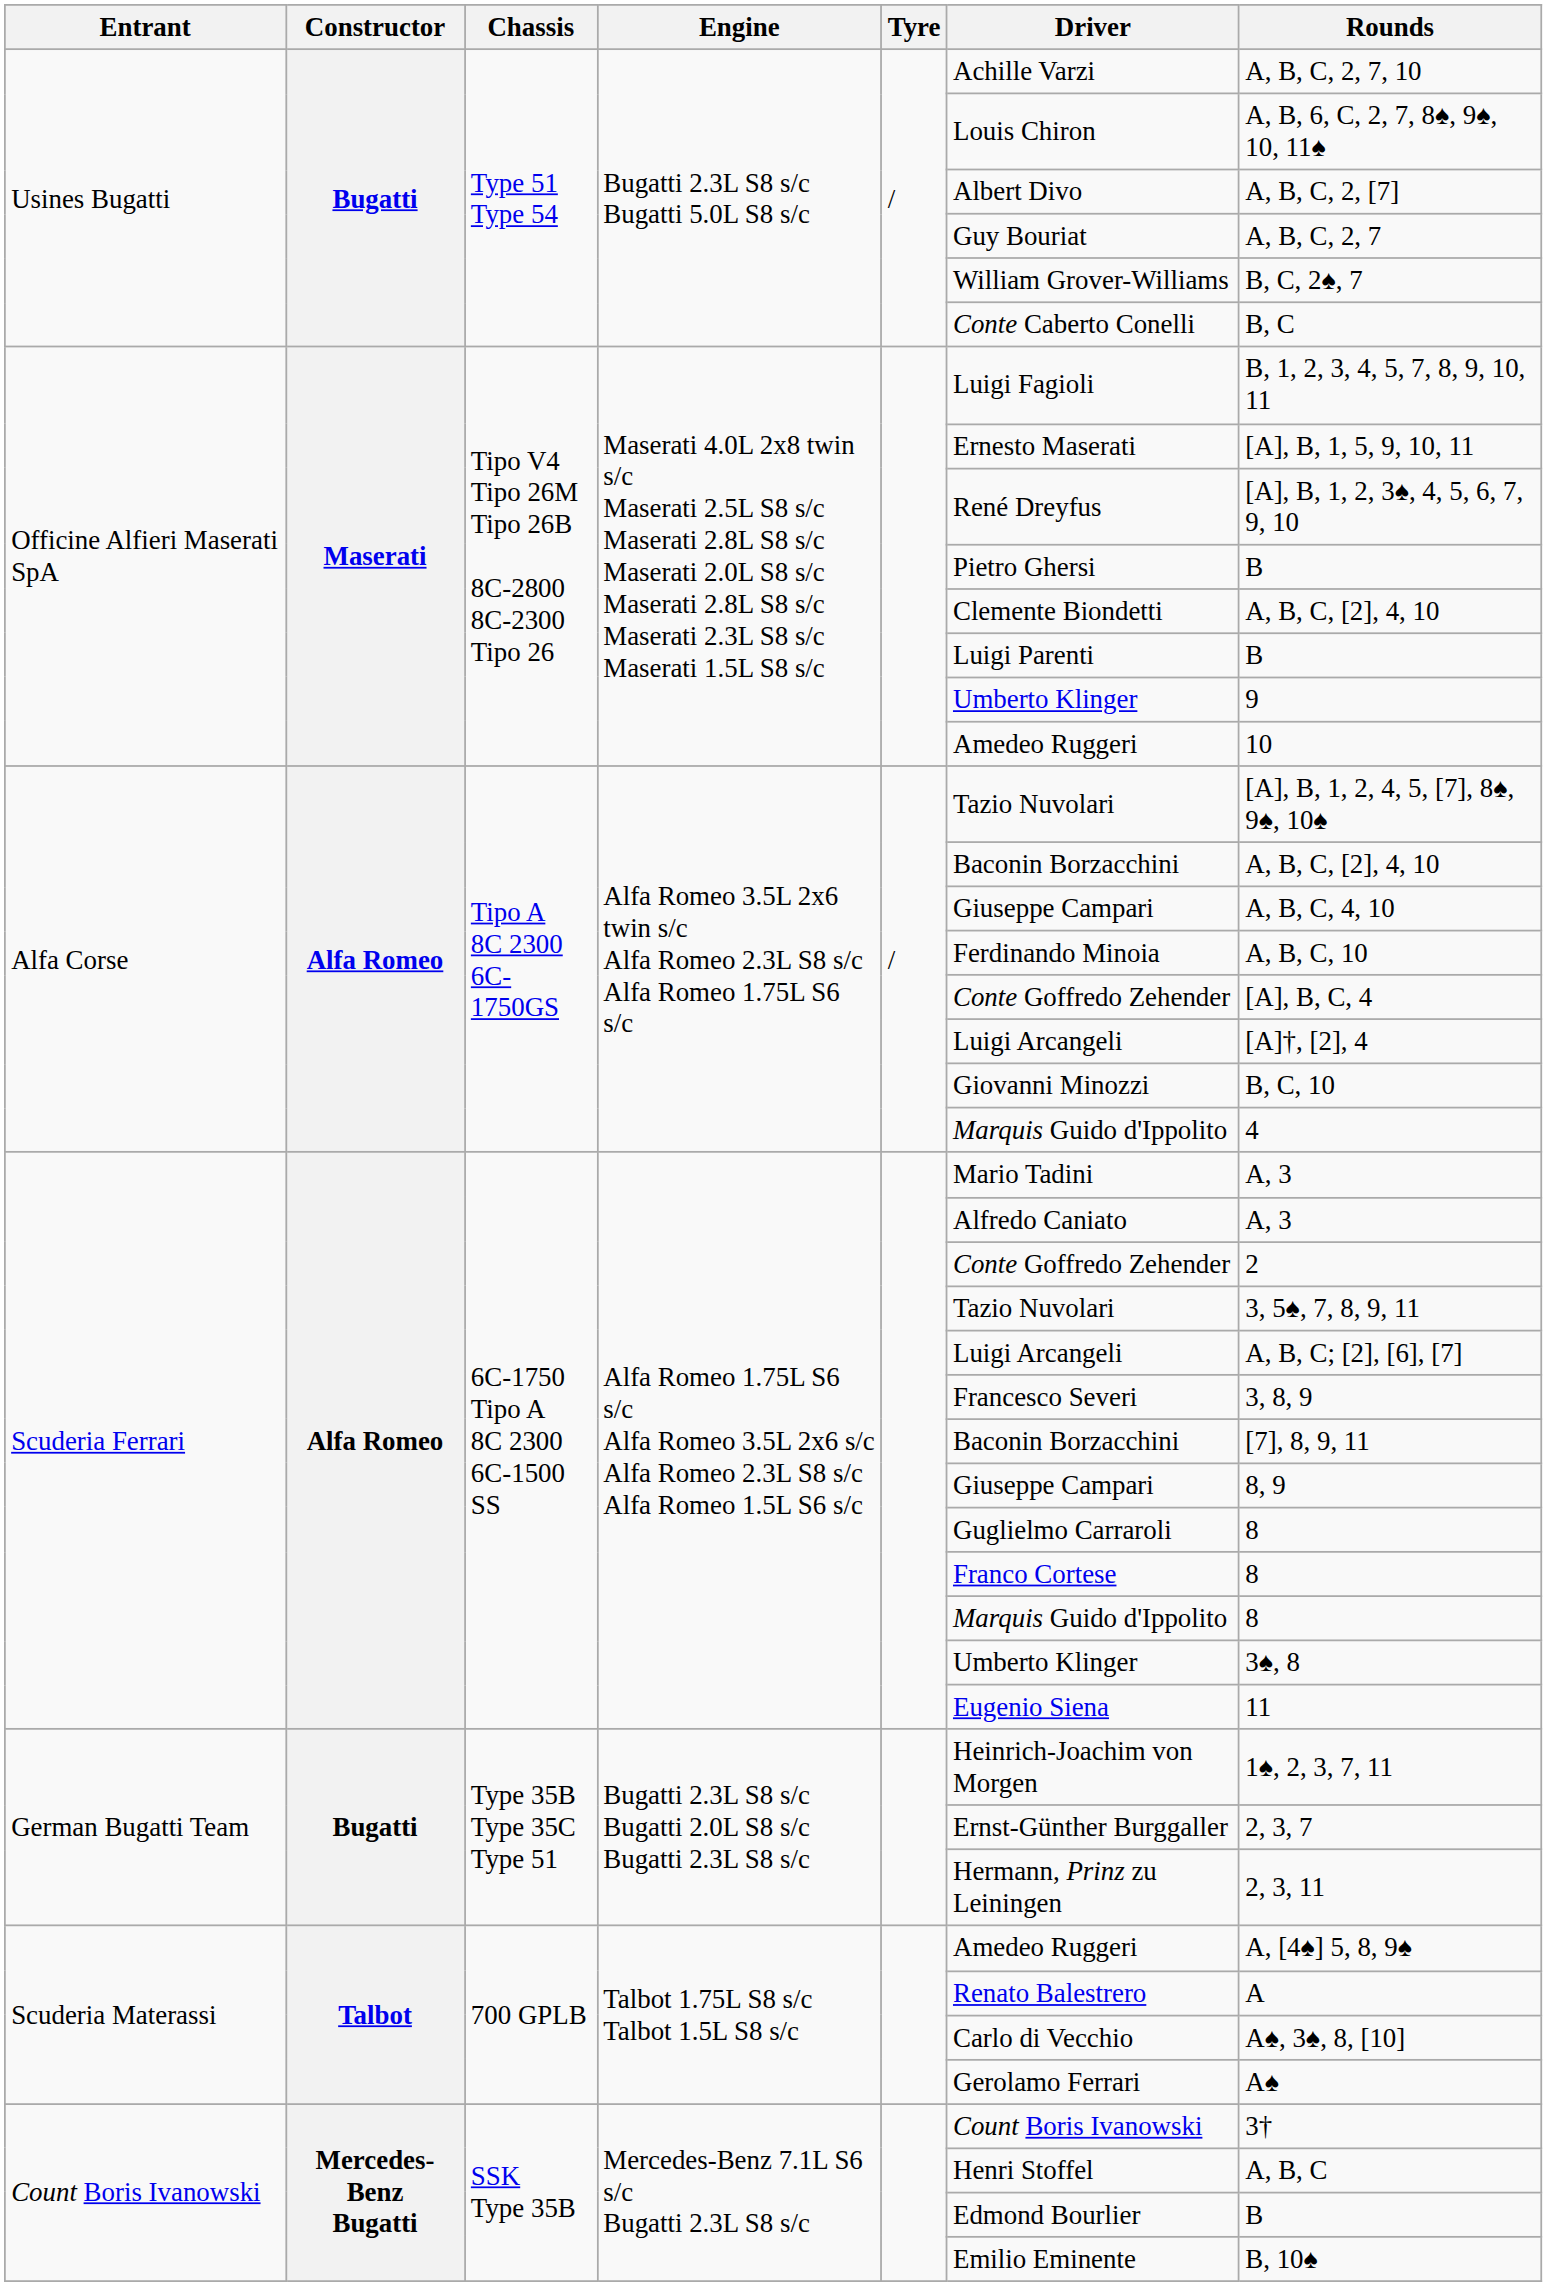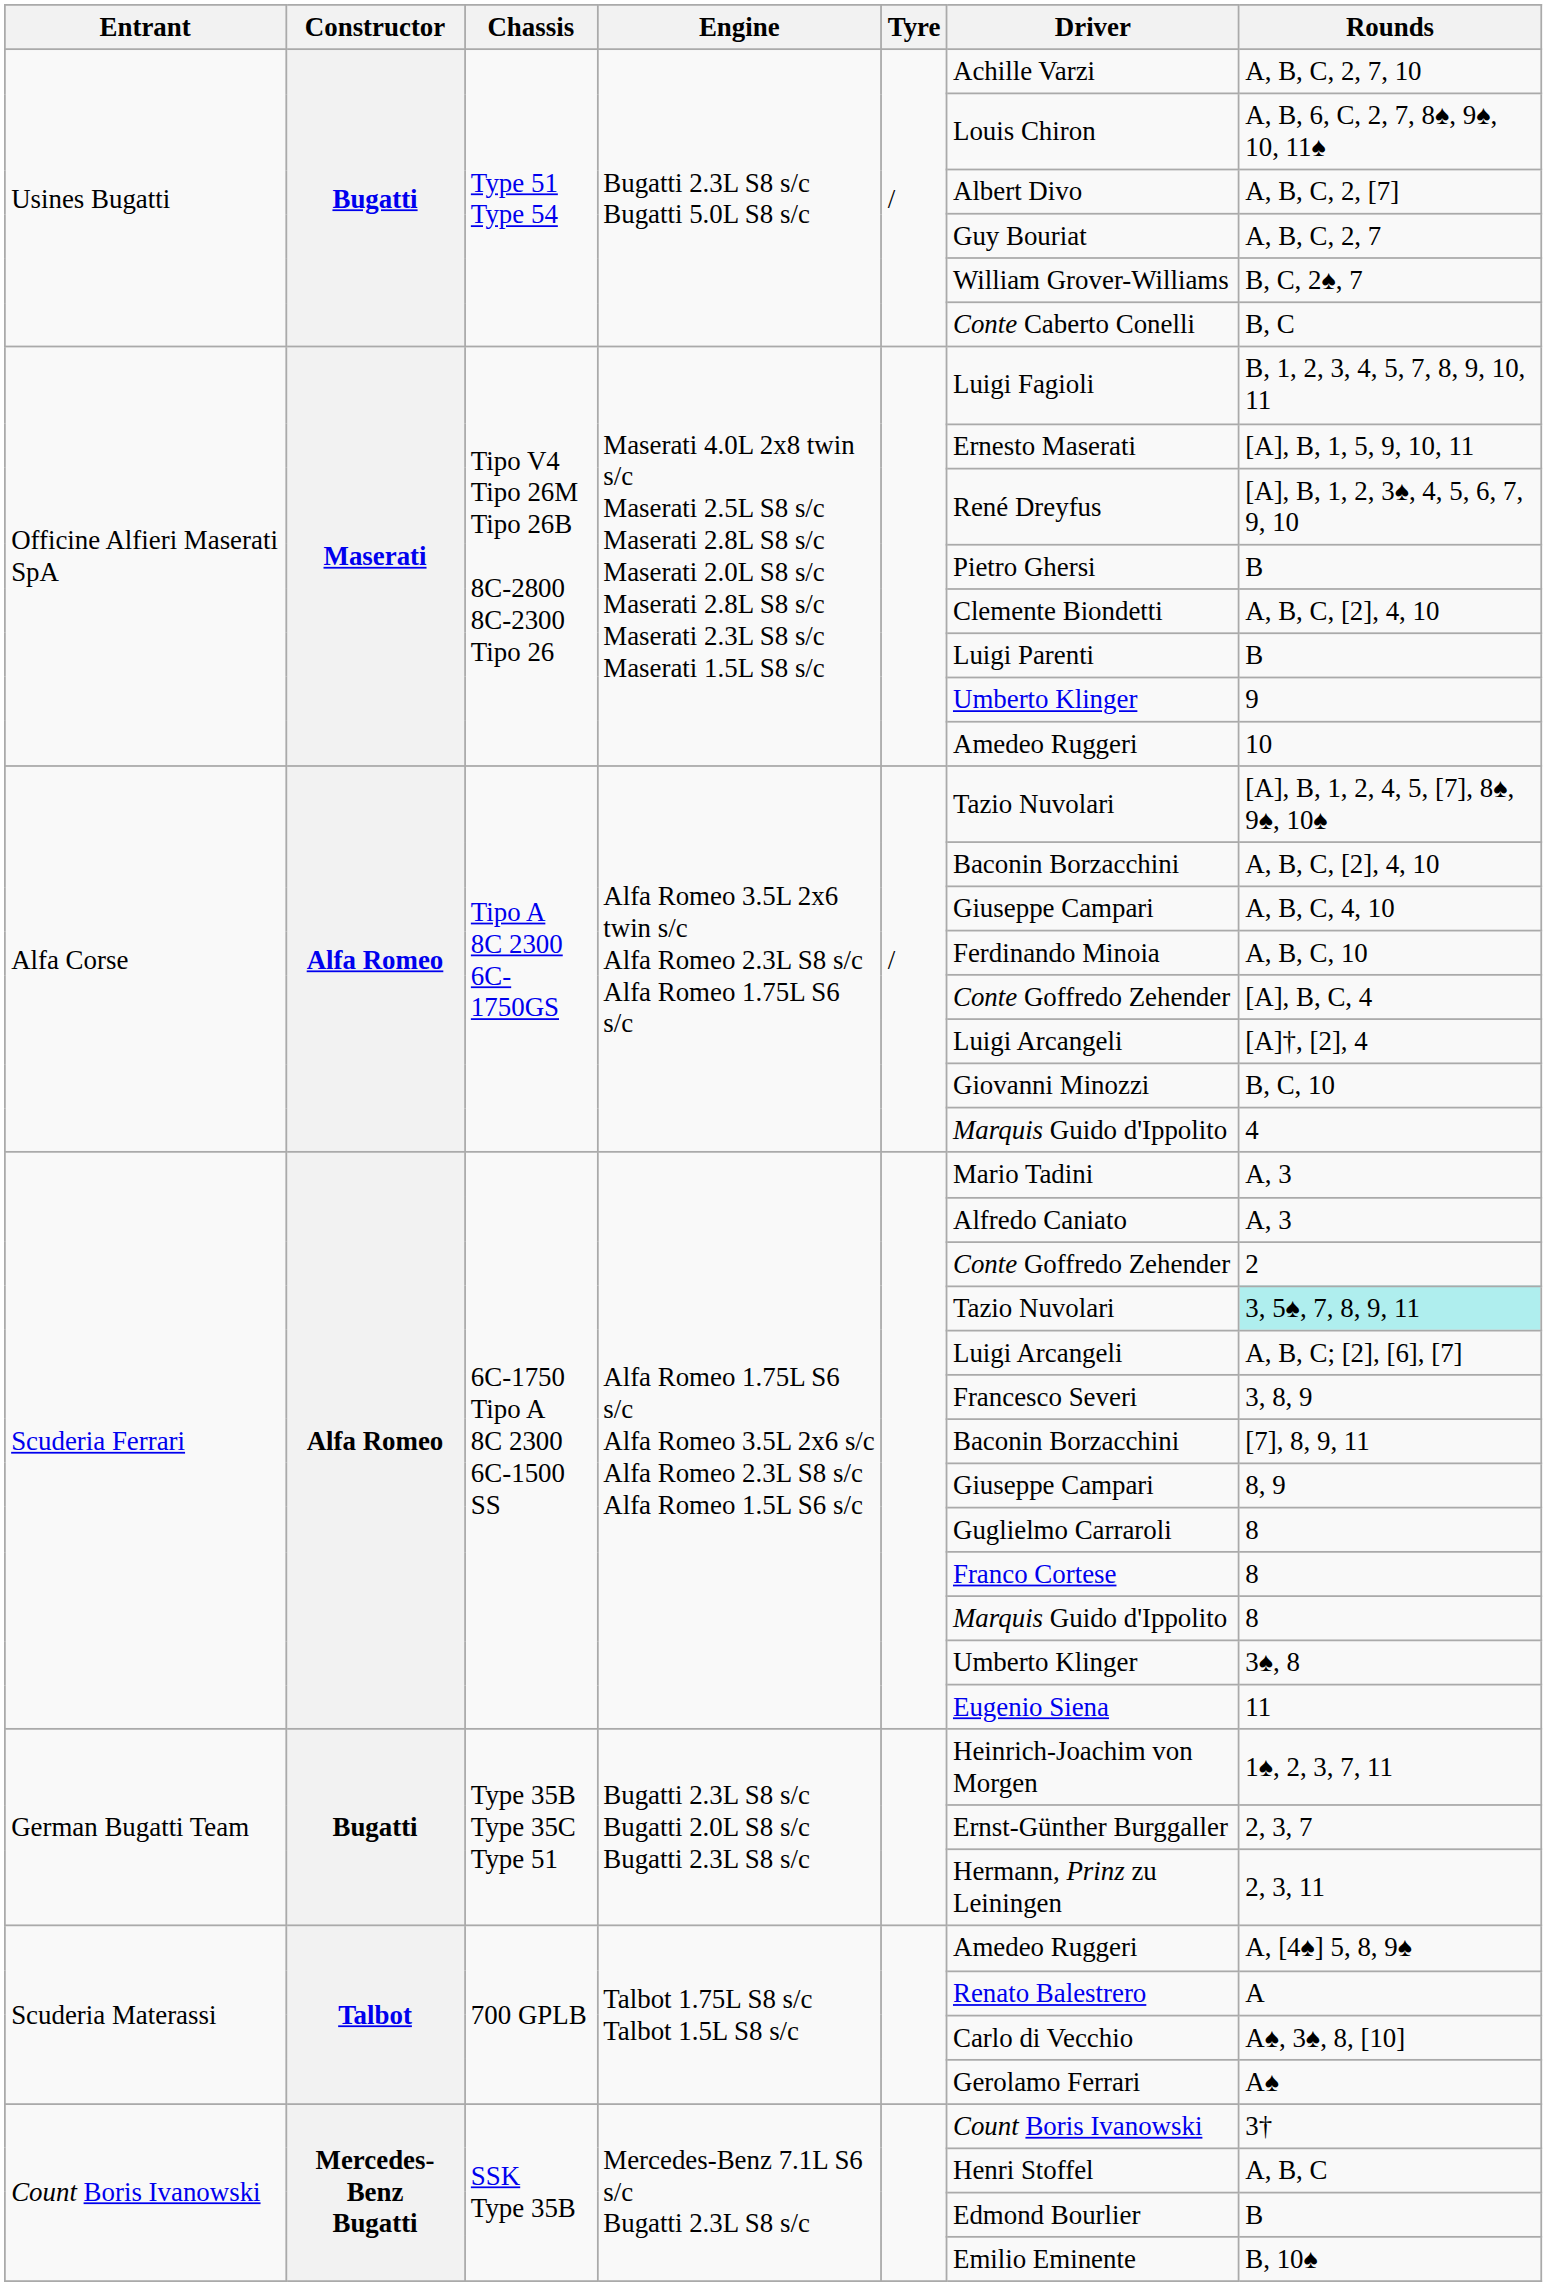row 27 | Rounds: no background -> paleturquoise background
